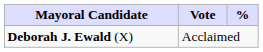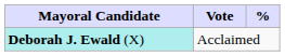Deborah J. Ewald (X) | Mayoral Candidate: no background -> paleturquoise background
